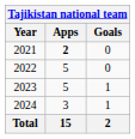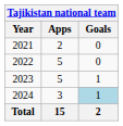2021 | Apps: bold -> normal
2024 | Goals: no background -> lightblue background
